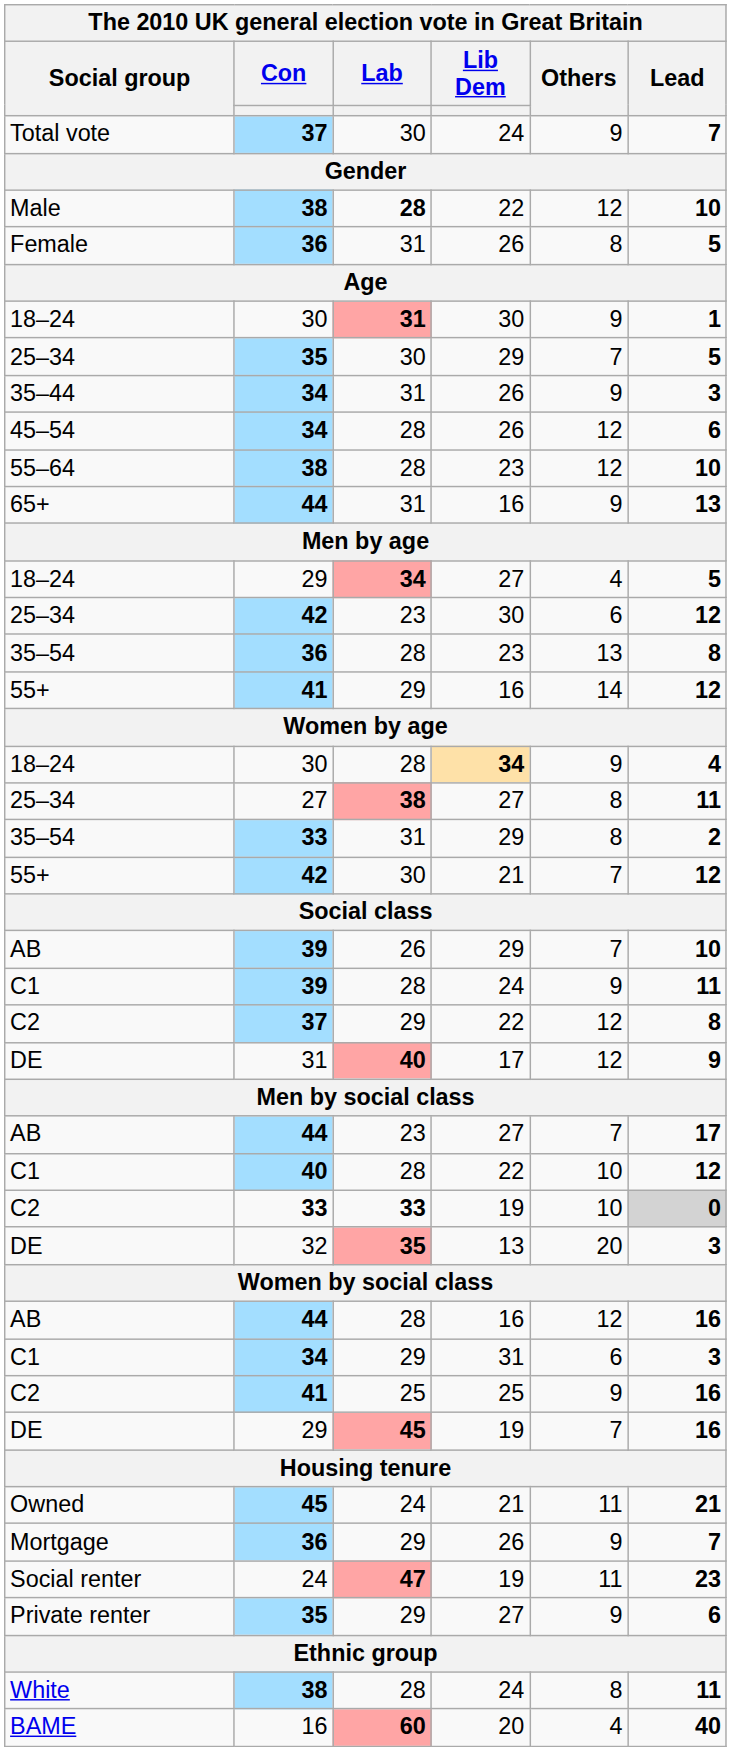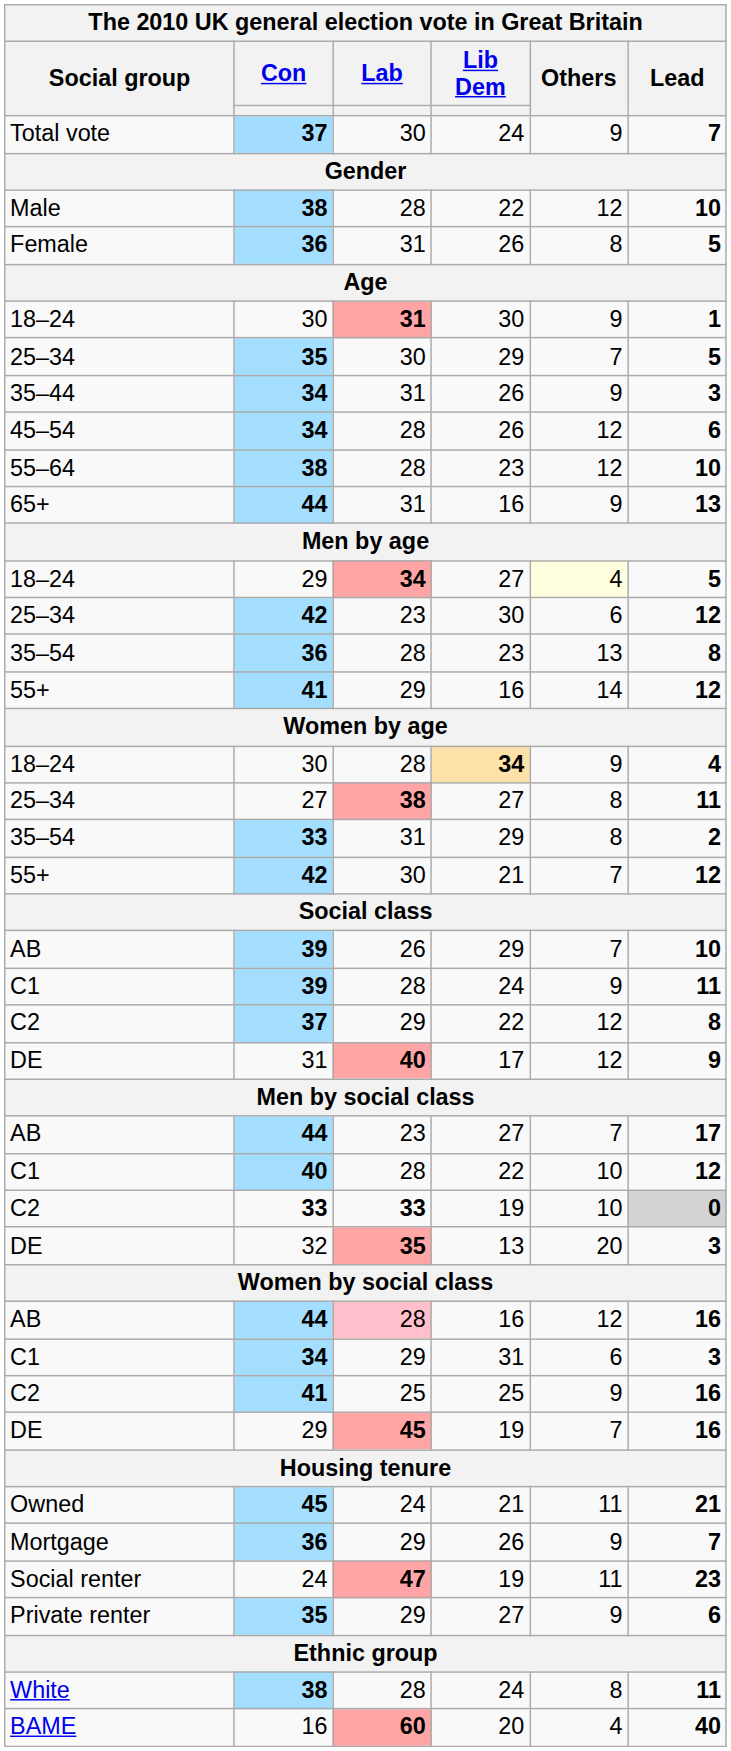Male | Lab: bold -> normal
18–24 / 27 | Others: no background -> lightyellow background
AB / 16 | Lab: no background -> pink background
